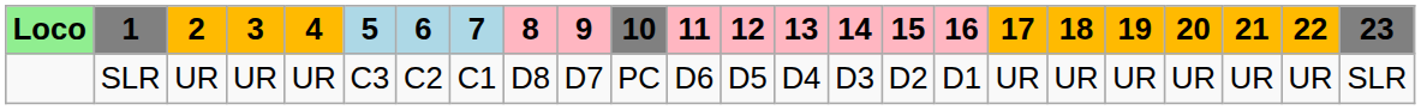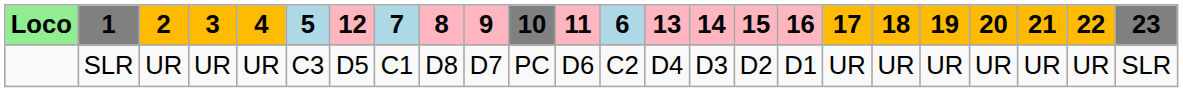columns swapped: 6 <-> 12
